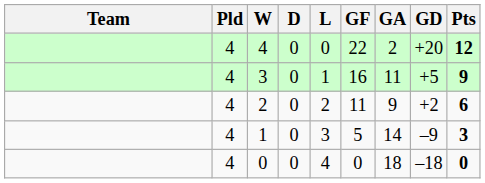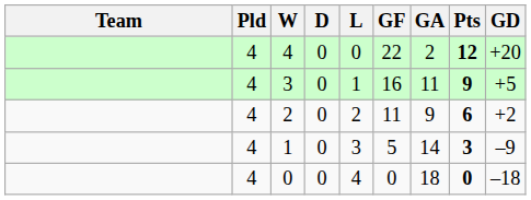columns swapped: GD <-> Pts
